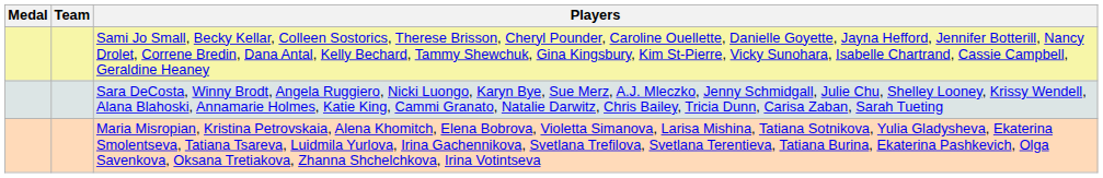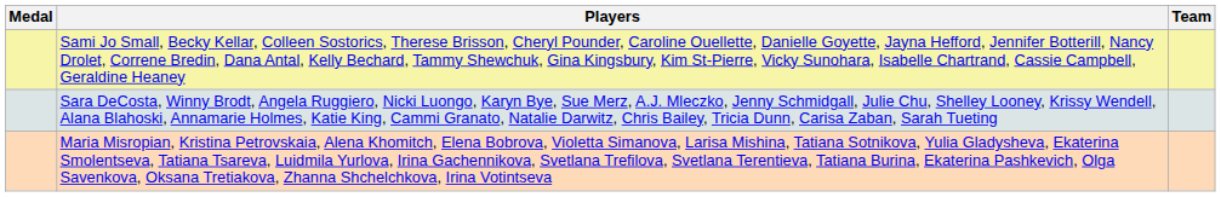columns swapped: Team <-> Players
